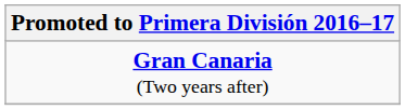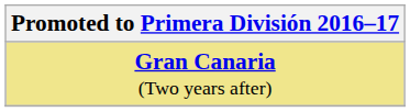Gran Canaria (Two years after) | column 1: no background -> khaki background
